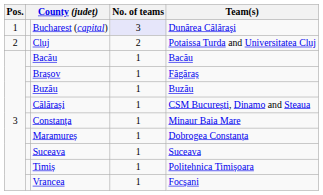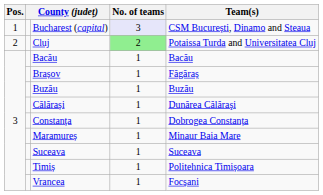Bucharest (capital) | Team(s): Dunărea Călăraşi -> CSM București, Dinamo and Steaua
Cluj | No. of teams: no background -> lightgreen background
Călărași | Team(s): CSM București, Dinamo and Steaua -> Dunărea Călăraşi
Constanța | Team(s): Minaur Baia Mare -> Dobrogea Constanța
Maramureș | Team(s): Dobrogea Constanța -> Minaur Baia Mare
